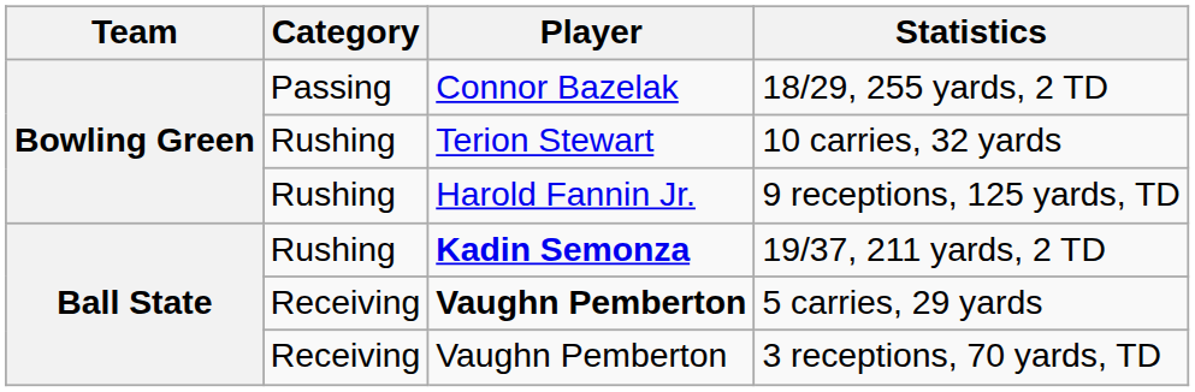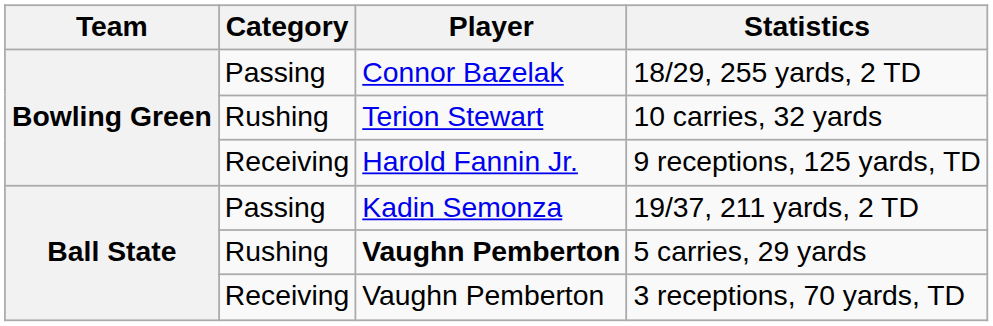9 receptions, 125 yards, TD | Category: Rushing -> Receiving
19/37, 211 yards, 2 TD | Category: Rushing -> Passing
19/37, 211 yards, 2 TD | Player: bold -> normal
5 carries, 29 yards | Category: Receiving -> Rushing
